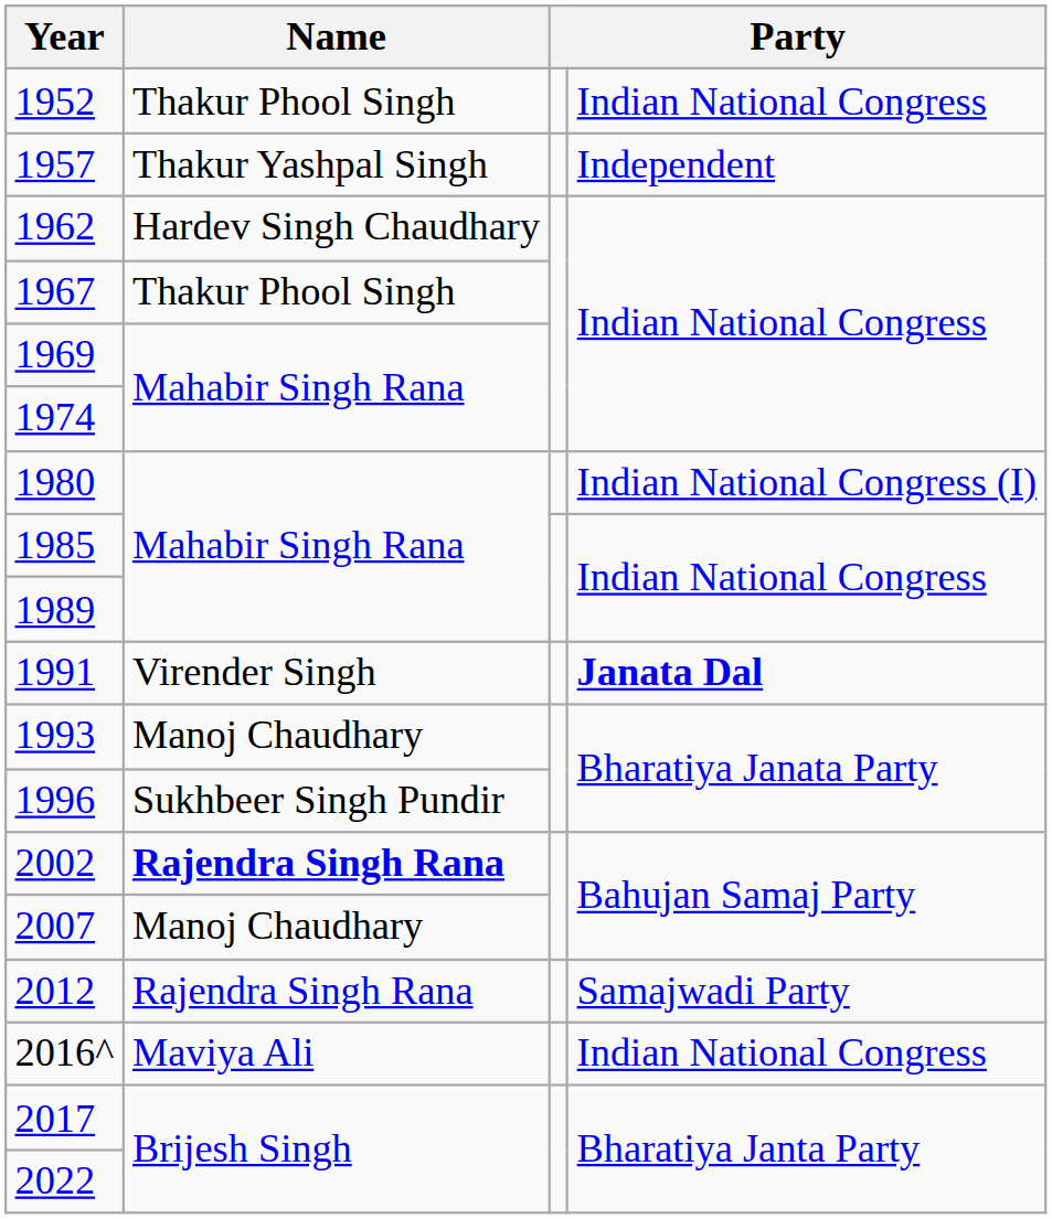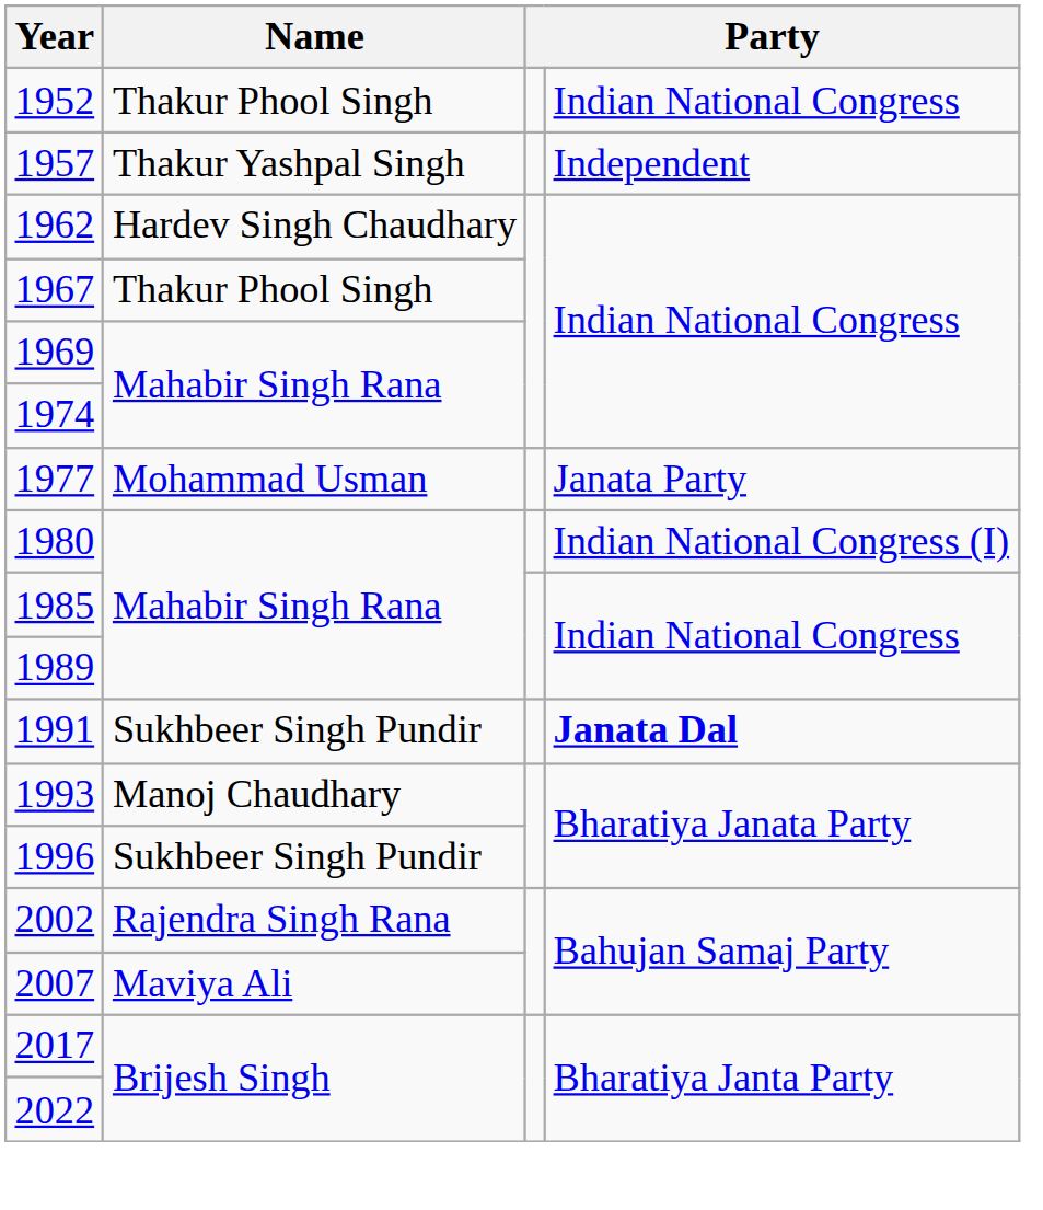+ row: 1977 | Mohammad Usman | Janata Party
1991 | Name: Virender Singh -> Sukhbeer Singh Pundir
2002 | Name: bold -> normal
2007 | Name: Manoj Chaudhary -> Maviya Ali
- row: 2012 | Rajendra Singh Rana | Samajwadi Party
- row: 2016^ | Maviya Ali | Indian National Congress
